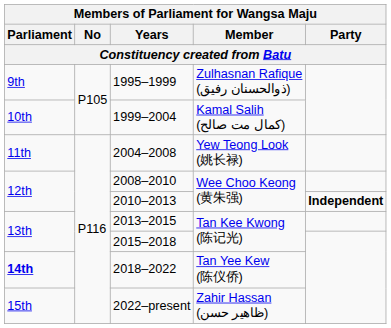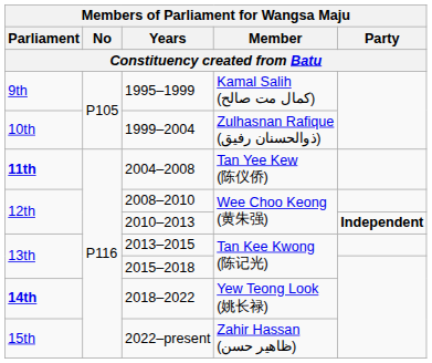1995–1999 | Member: Zulhasnan Rafique (ذوالحسنان رفيق) -> Kamal Salih (كمال مت صالح)
1999–2004 | Member: Kamal Salih (كمال مت صالح) -> Zulhasnan Rafique (ذوالحسنان رفيق)
2004–2008 | Parliament: normal -> bold
2004–2008 | Member: Yew Teong Look (姚长禄) -> Tan Yee Kew (陈仪侨)
2018–2022 | Member: Tan Yee Kew (陈仪侨) -> Yew Teong Look (姚长禄)
